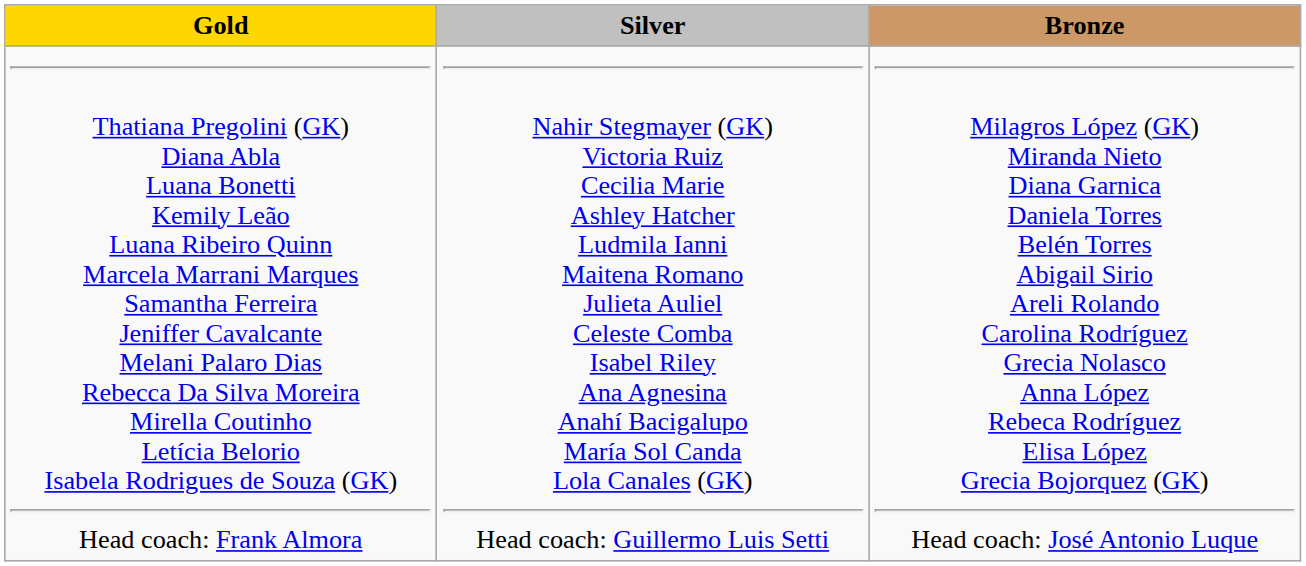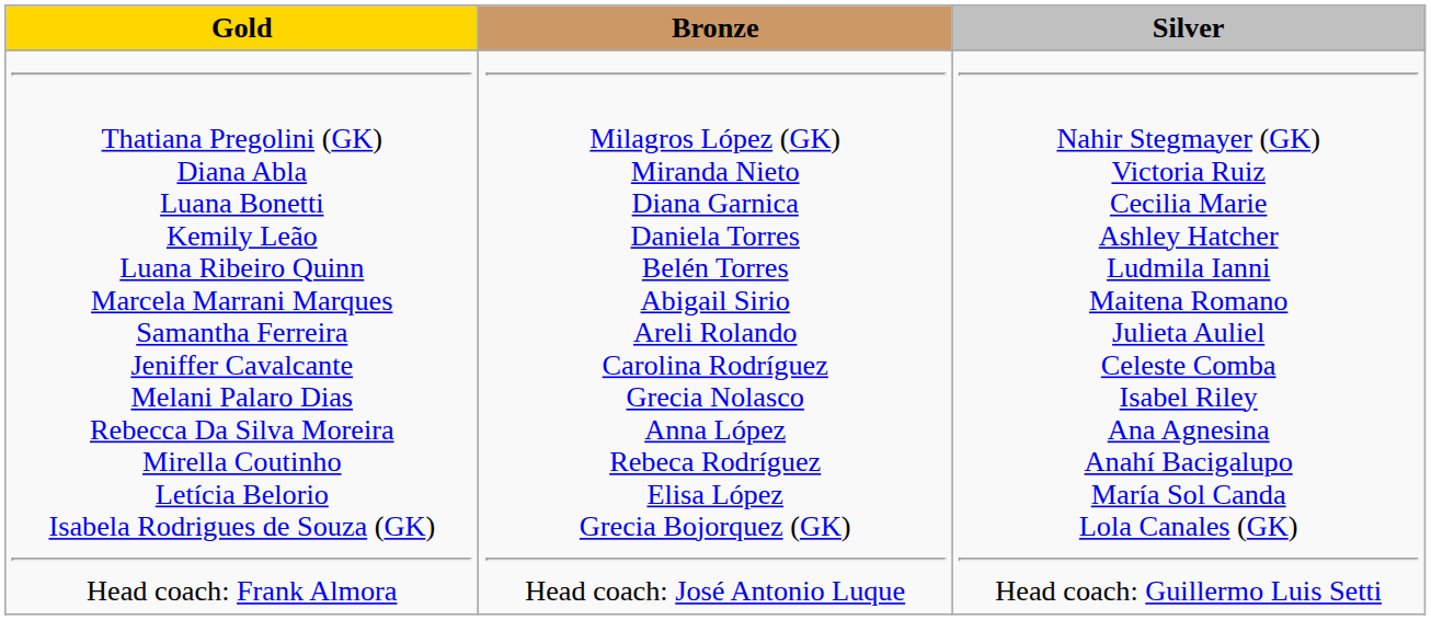columns swapped: Silver <-> Bronze
